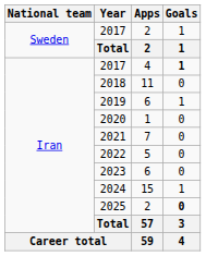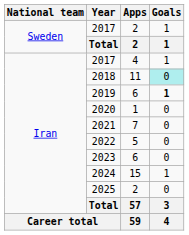2017 / 4 | Goals: bold -> normal
2018 | Goals: no background -> paleturquoise background
2019 | Goals: normal -> bold
2025 | Goals: bold -> normal
